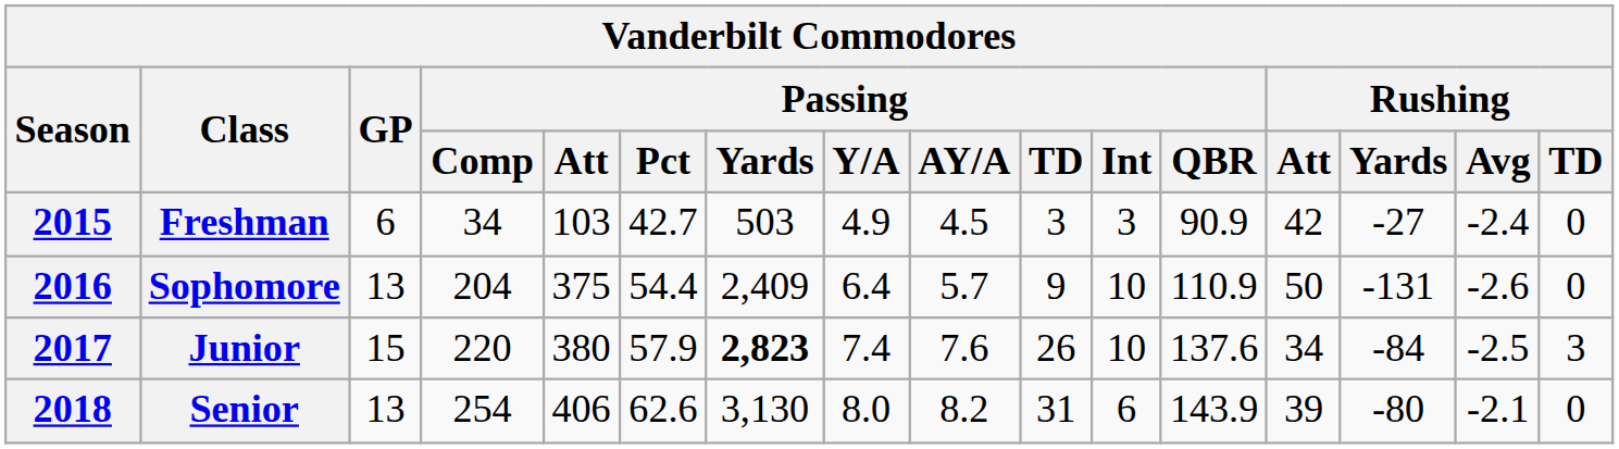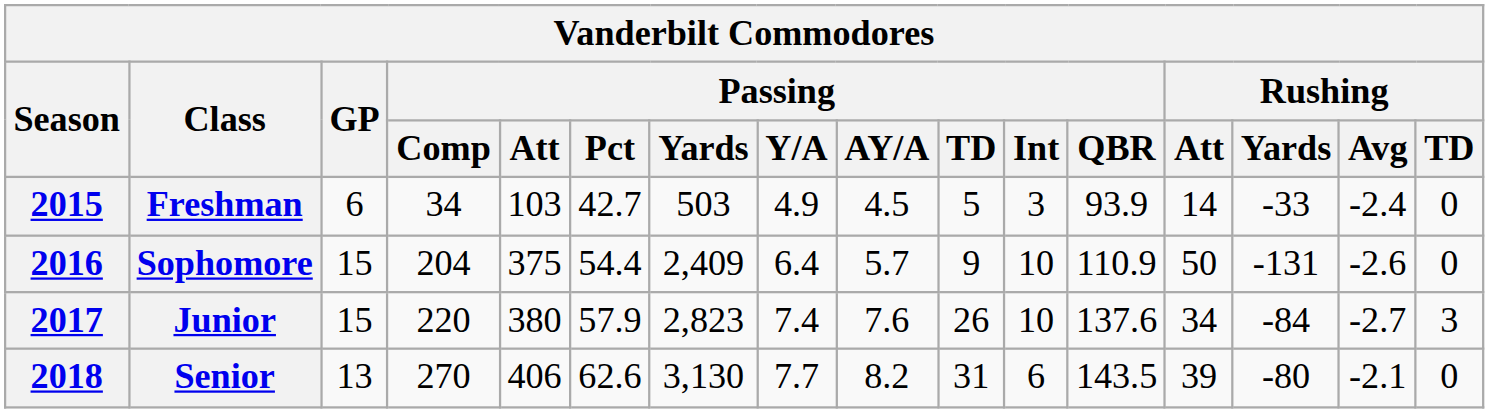Freshman | Passing / TD: 3 -> 5
Freshman | Passing / QBR: 90.9 -> 93.9
Freshman | Rushing / Att: 42 -> 14
Freshman | Rushing / Yards: -27 -> -33
Sophomore | GP: 13 -> 15
Junior | Passing / Yards: bold -> normal
Junior | Rushing / Avg: -2.5 -> -2.7
Senior | Passing / Comp: 254 -> 270
Senior | Passing / Y/A: 8.0 -> 7.7
Senior | Passing / QBR: 143.9 -> 143.5
